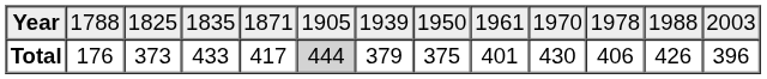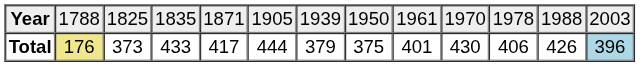row 2 | column 2: no background -> khaki background
row 2 | column 6: lightgrey background -> no background
row 2 | column 13: no background -> lightblue background
